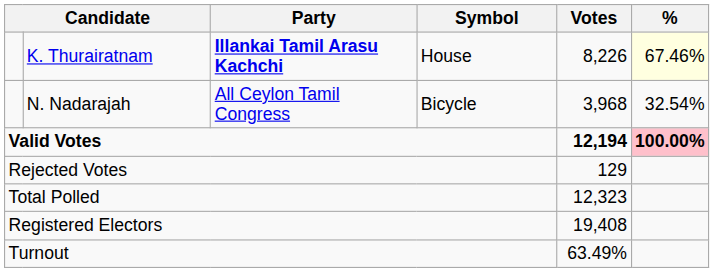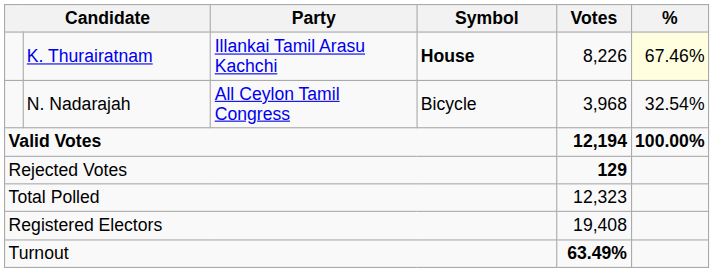K. Thurairatnam | Party: bold -> normal
K. Thurairatnam | Symbol: normal -> bold
Valid Votes | %: pink background -> no background
Rejected Votes | Votes: normal -> bold
Turnout | Votes: normal -> bold
